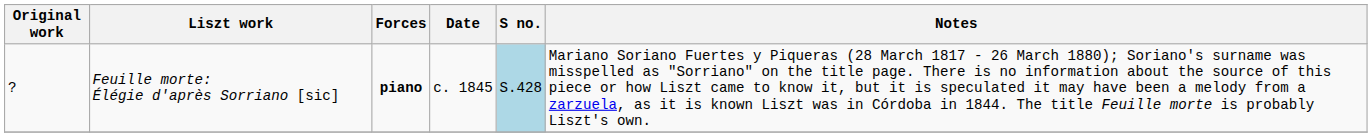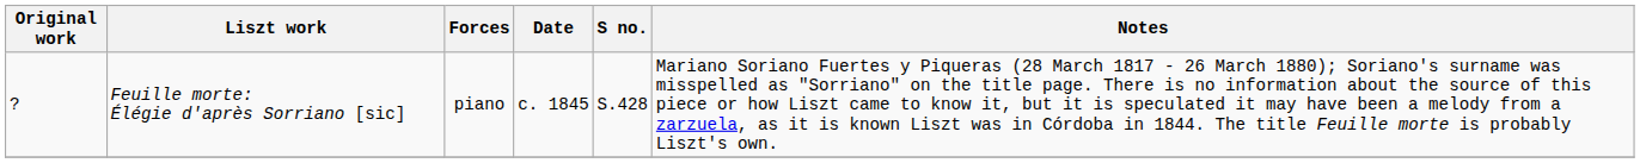Feuille morte: Élégie d'après Sorriano [sic] | Forces: bold -> normal
Feuille morte: Élégie d'après Sorriano [sic] | S no.: lightblue background -> no background
